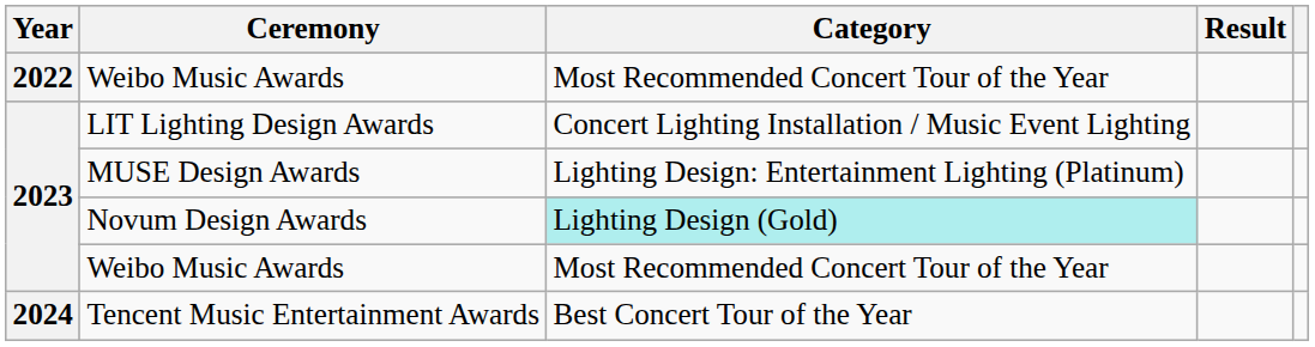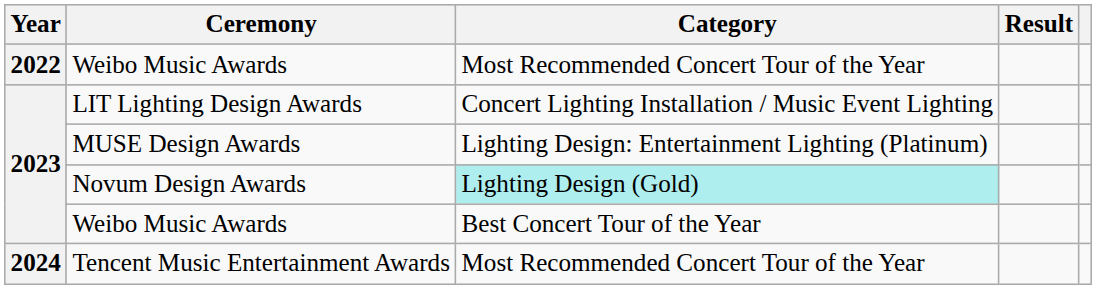2023 / Weibo Music Awards | Category: Most Recommended Concert Tour of the Year -> Best Concert Tour of the Year
Tencent Music Entertainment Awards | Category: Best Concert Tour of the Year -> Most Recommended Concert Tour of the Year
